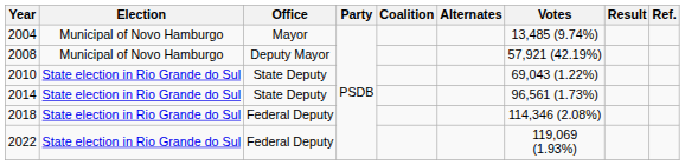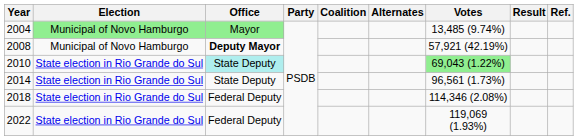2004 | Election: no background -> lightgreen background
2004 | Office: no background -> lightgreen background
2008 | Office: normal -> bold
2010 | Office: no background -> paleturquoise background
2010 | Votes: no background -> lightgreen background
